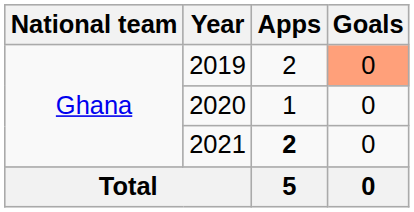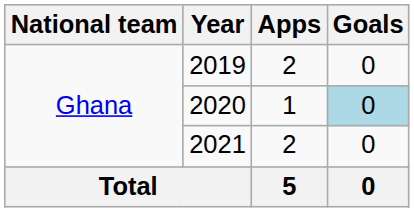2019 | Goals: lightsalmon background -> no background
2020 | Goals: no background -> lightblue background
2021 | Apps: bold -> normal
